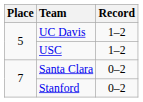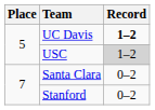UC Davis | Record: normal -> bold
USC | Record: no background -> lightgrey background
